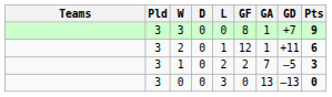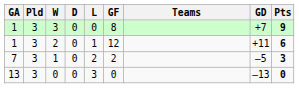columns swapped: Teams <-> GA
